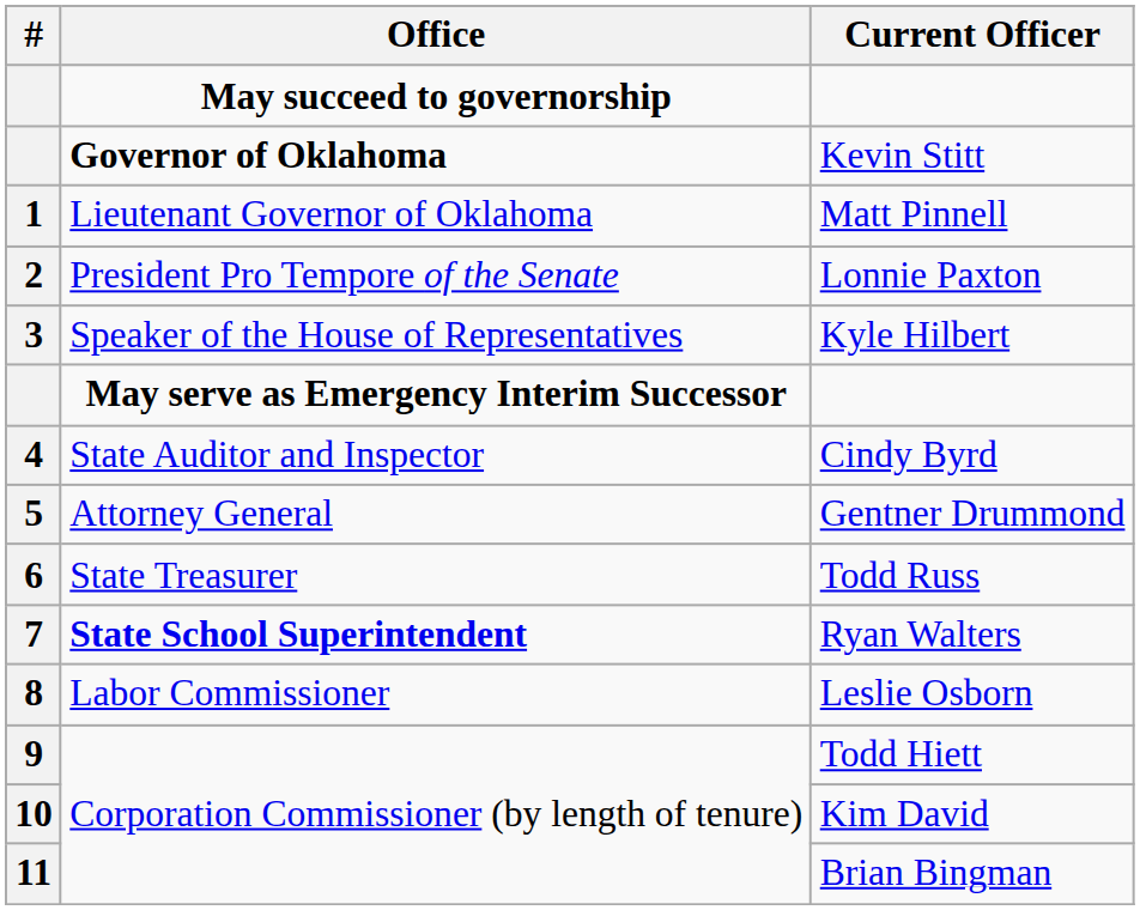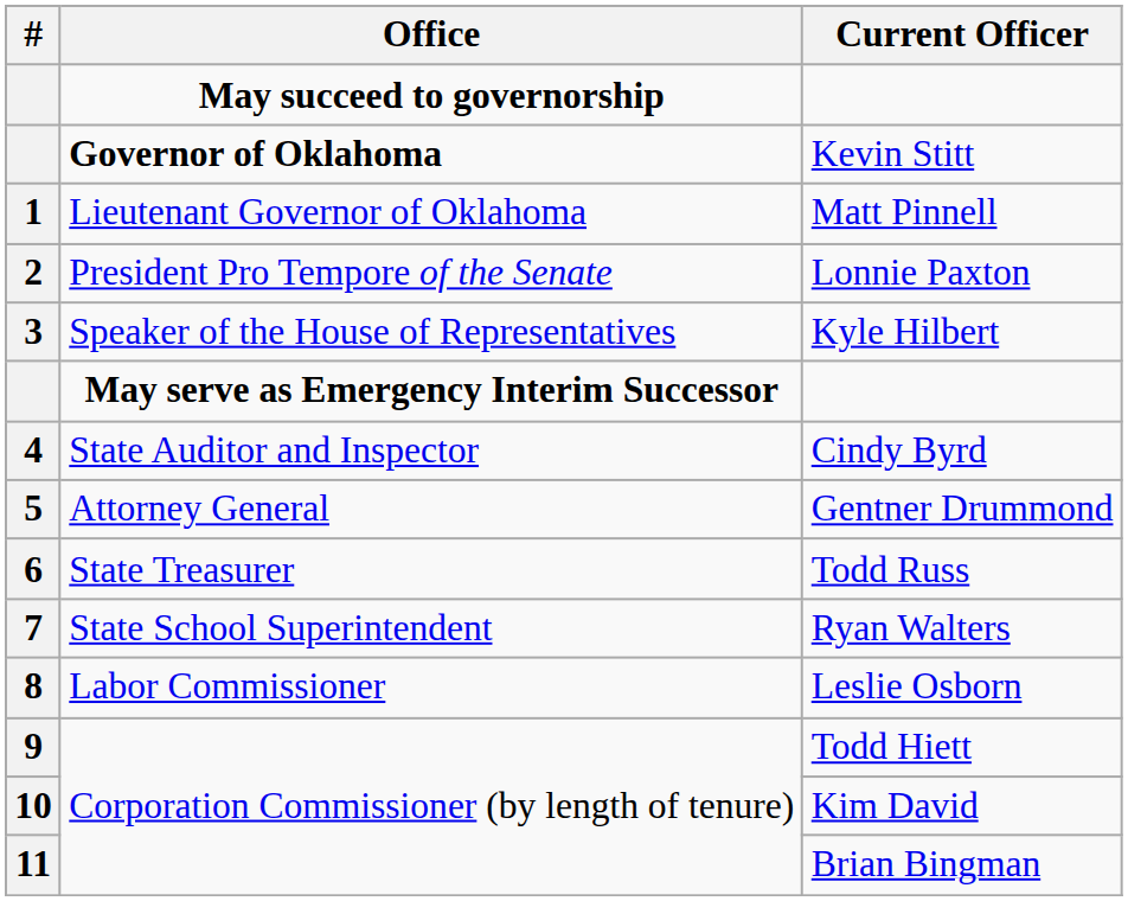Ryan Walters | Office: bold -> normal
